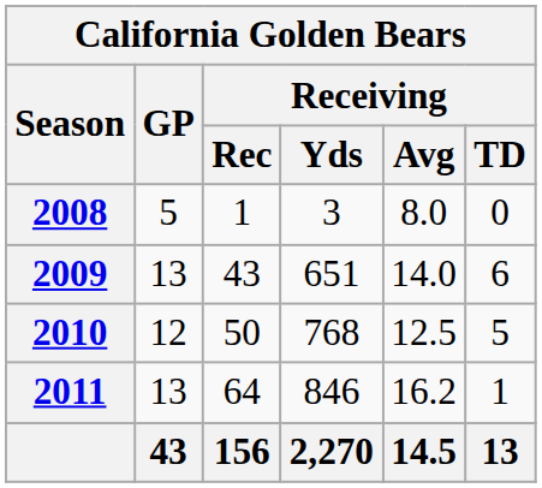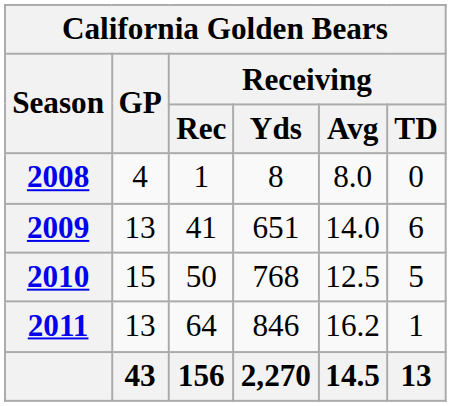2008 | GP: 5 -> 4
2008 | Receiving / Yds: 3 -> 8
2009 | Receiving / Rec: 43 -> 41
2010 | GP: 12 -> 15
